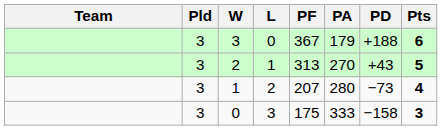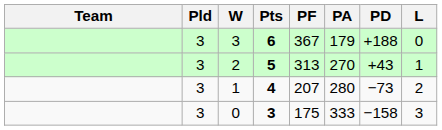columns swapped: L <-> Pts
